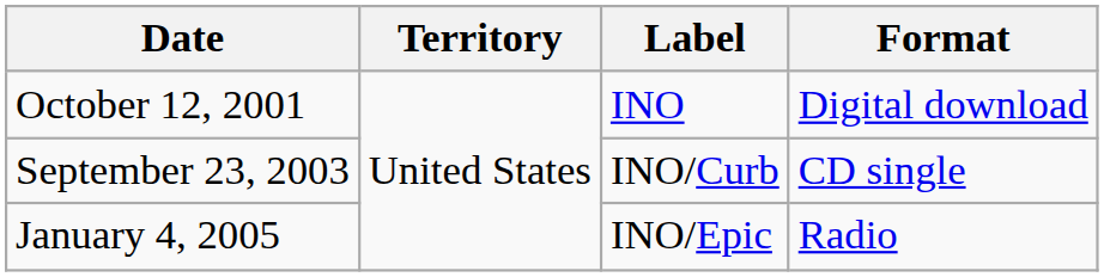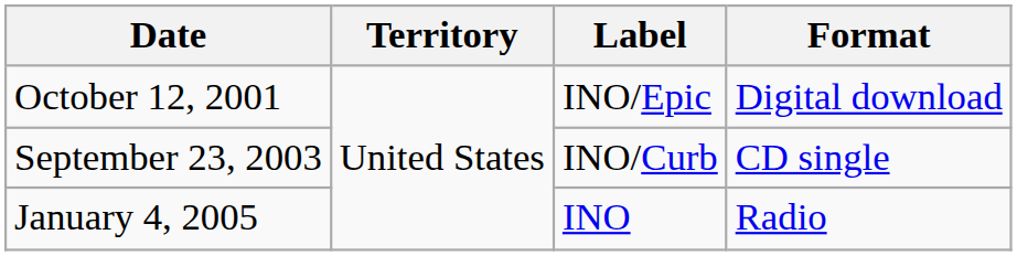October 12, 2001 | Label: INO -> INO/Epic
January 4, 2005 | Label: INO/Epic -> INO
